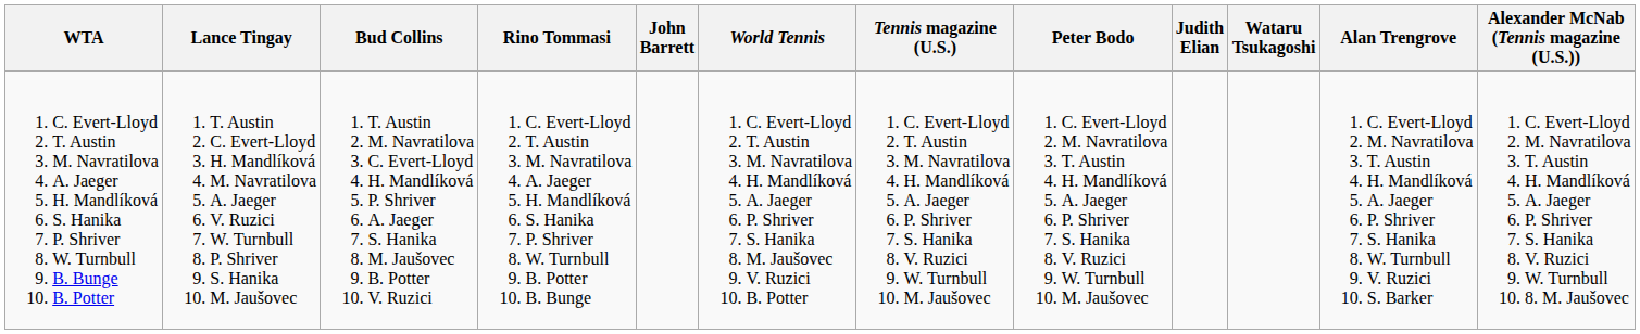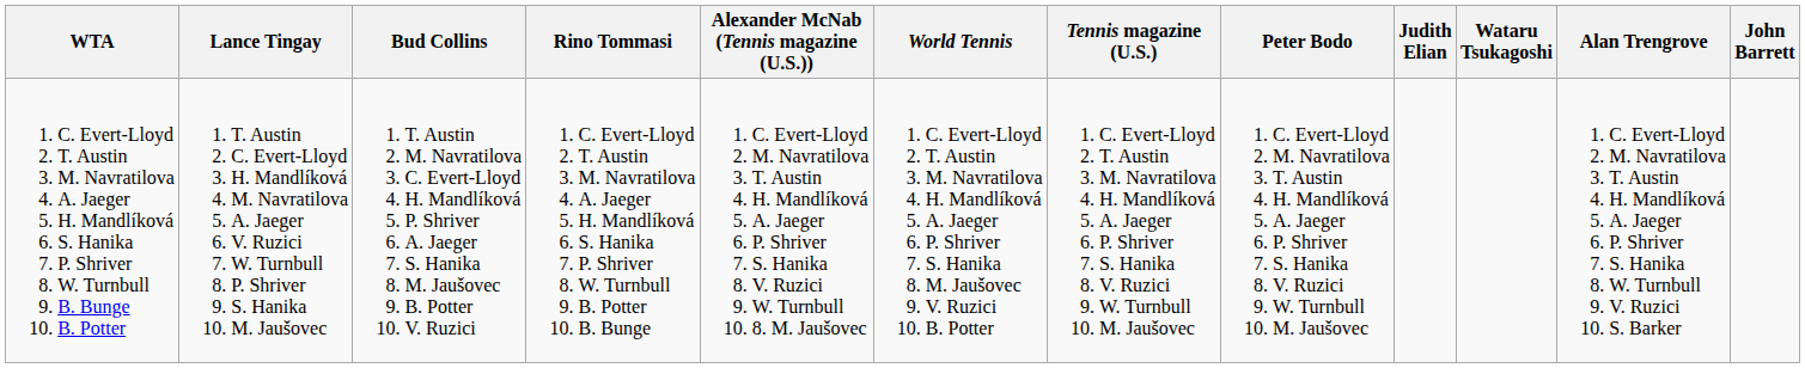columns swapped: John Barrett <-> Alexander McNab (Tennis magazine (U.S.))
